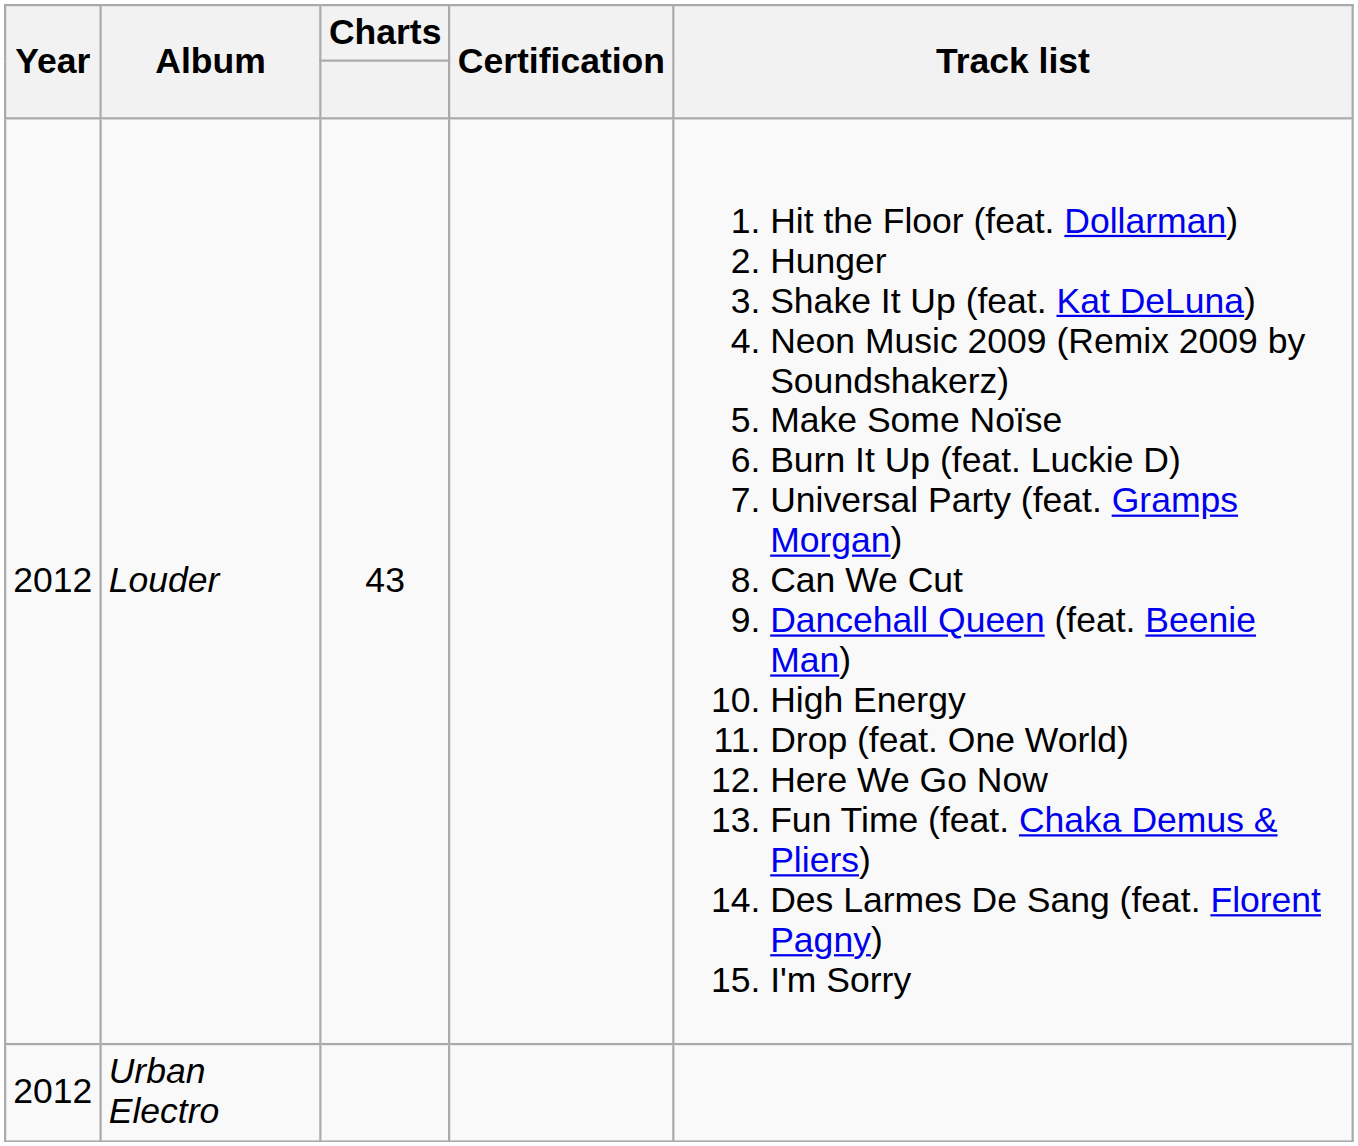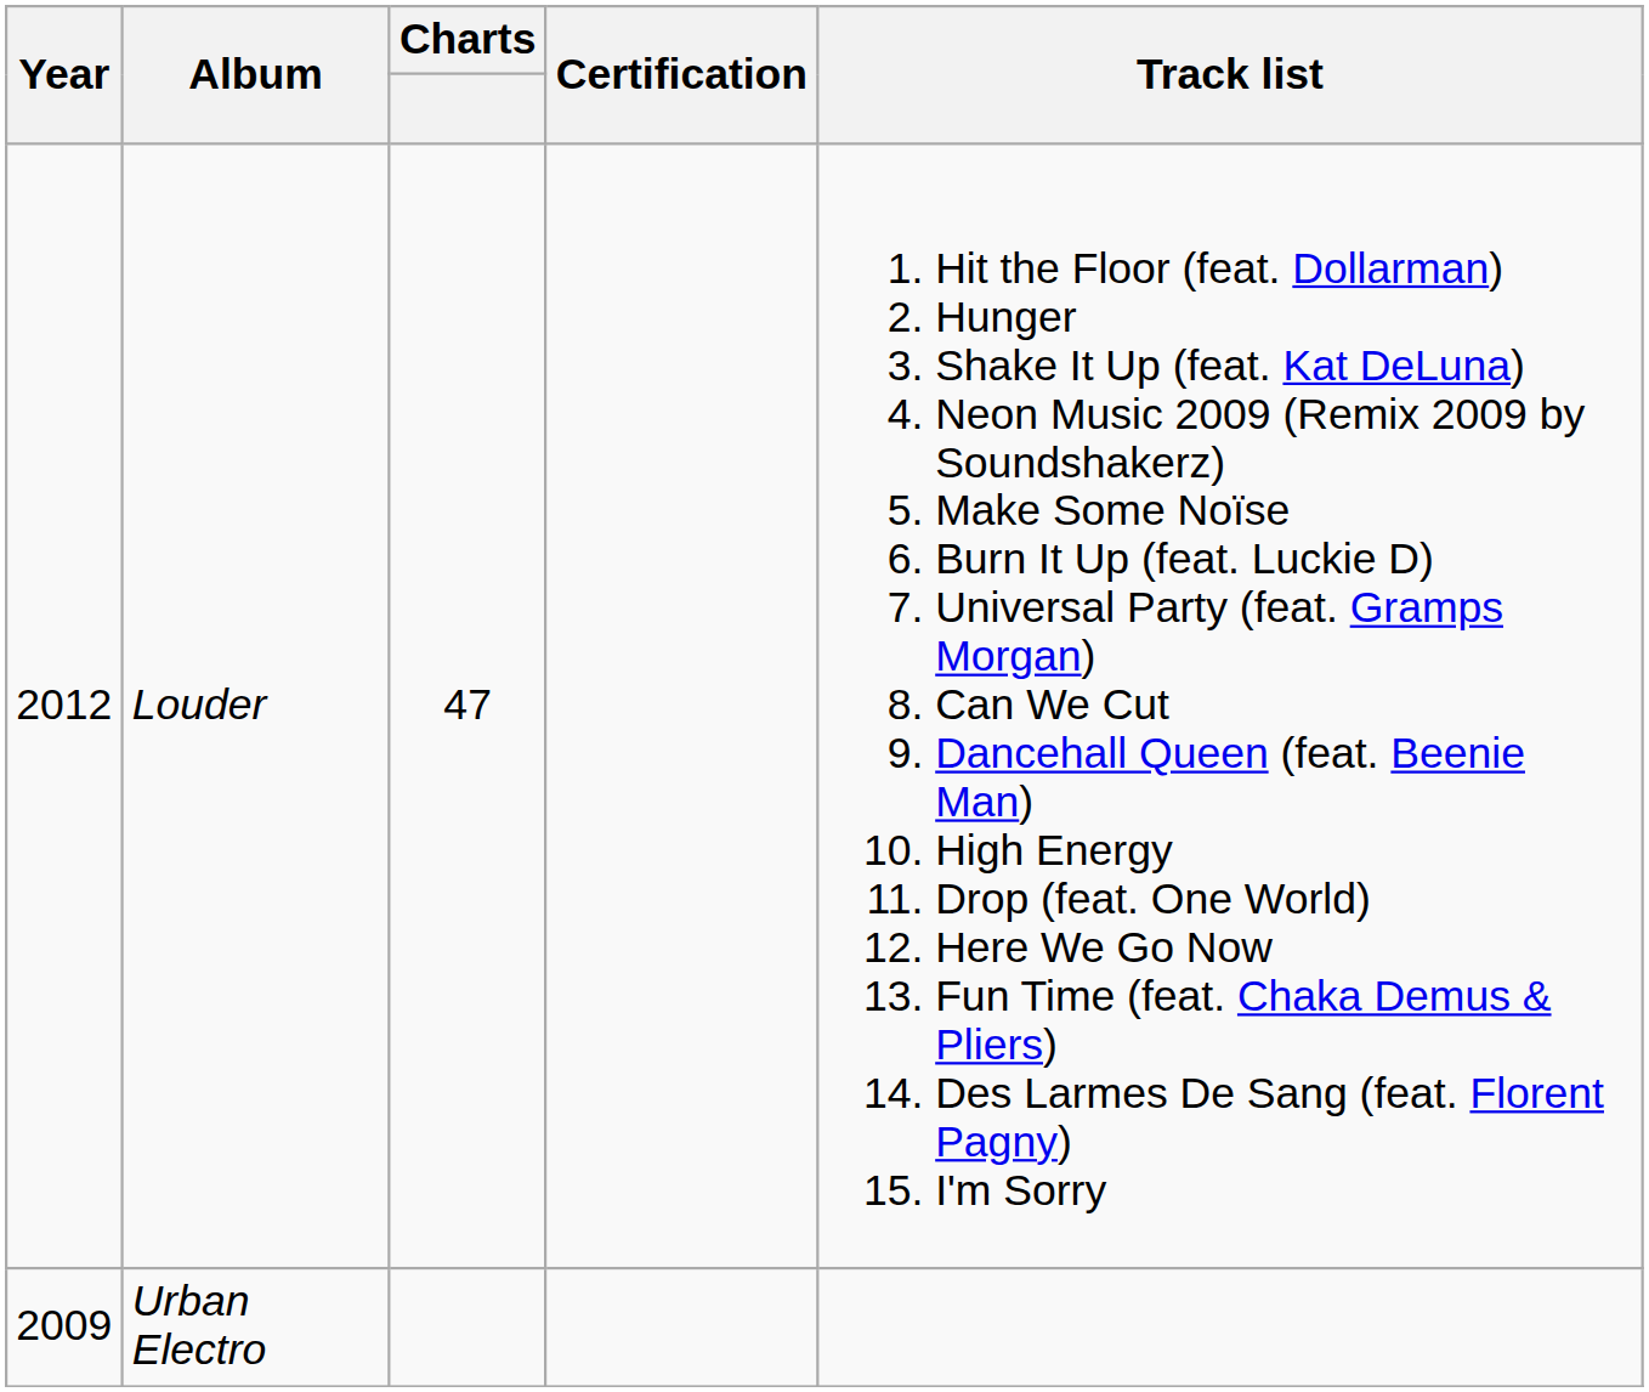Louder | Charts: 43 -> 47
Urban Electro | Year: 2012 -> 2009
